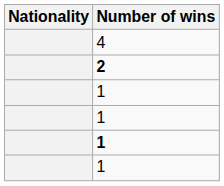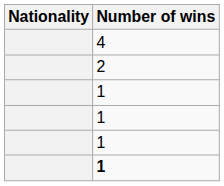row 3 | Number of wins: bold -> normal
row 6 | Number of wins: bold -> normal
row 7 | Number of wins: normal -> bold
